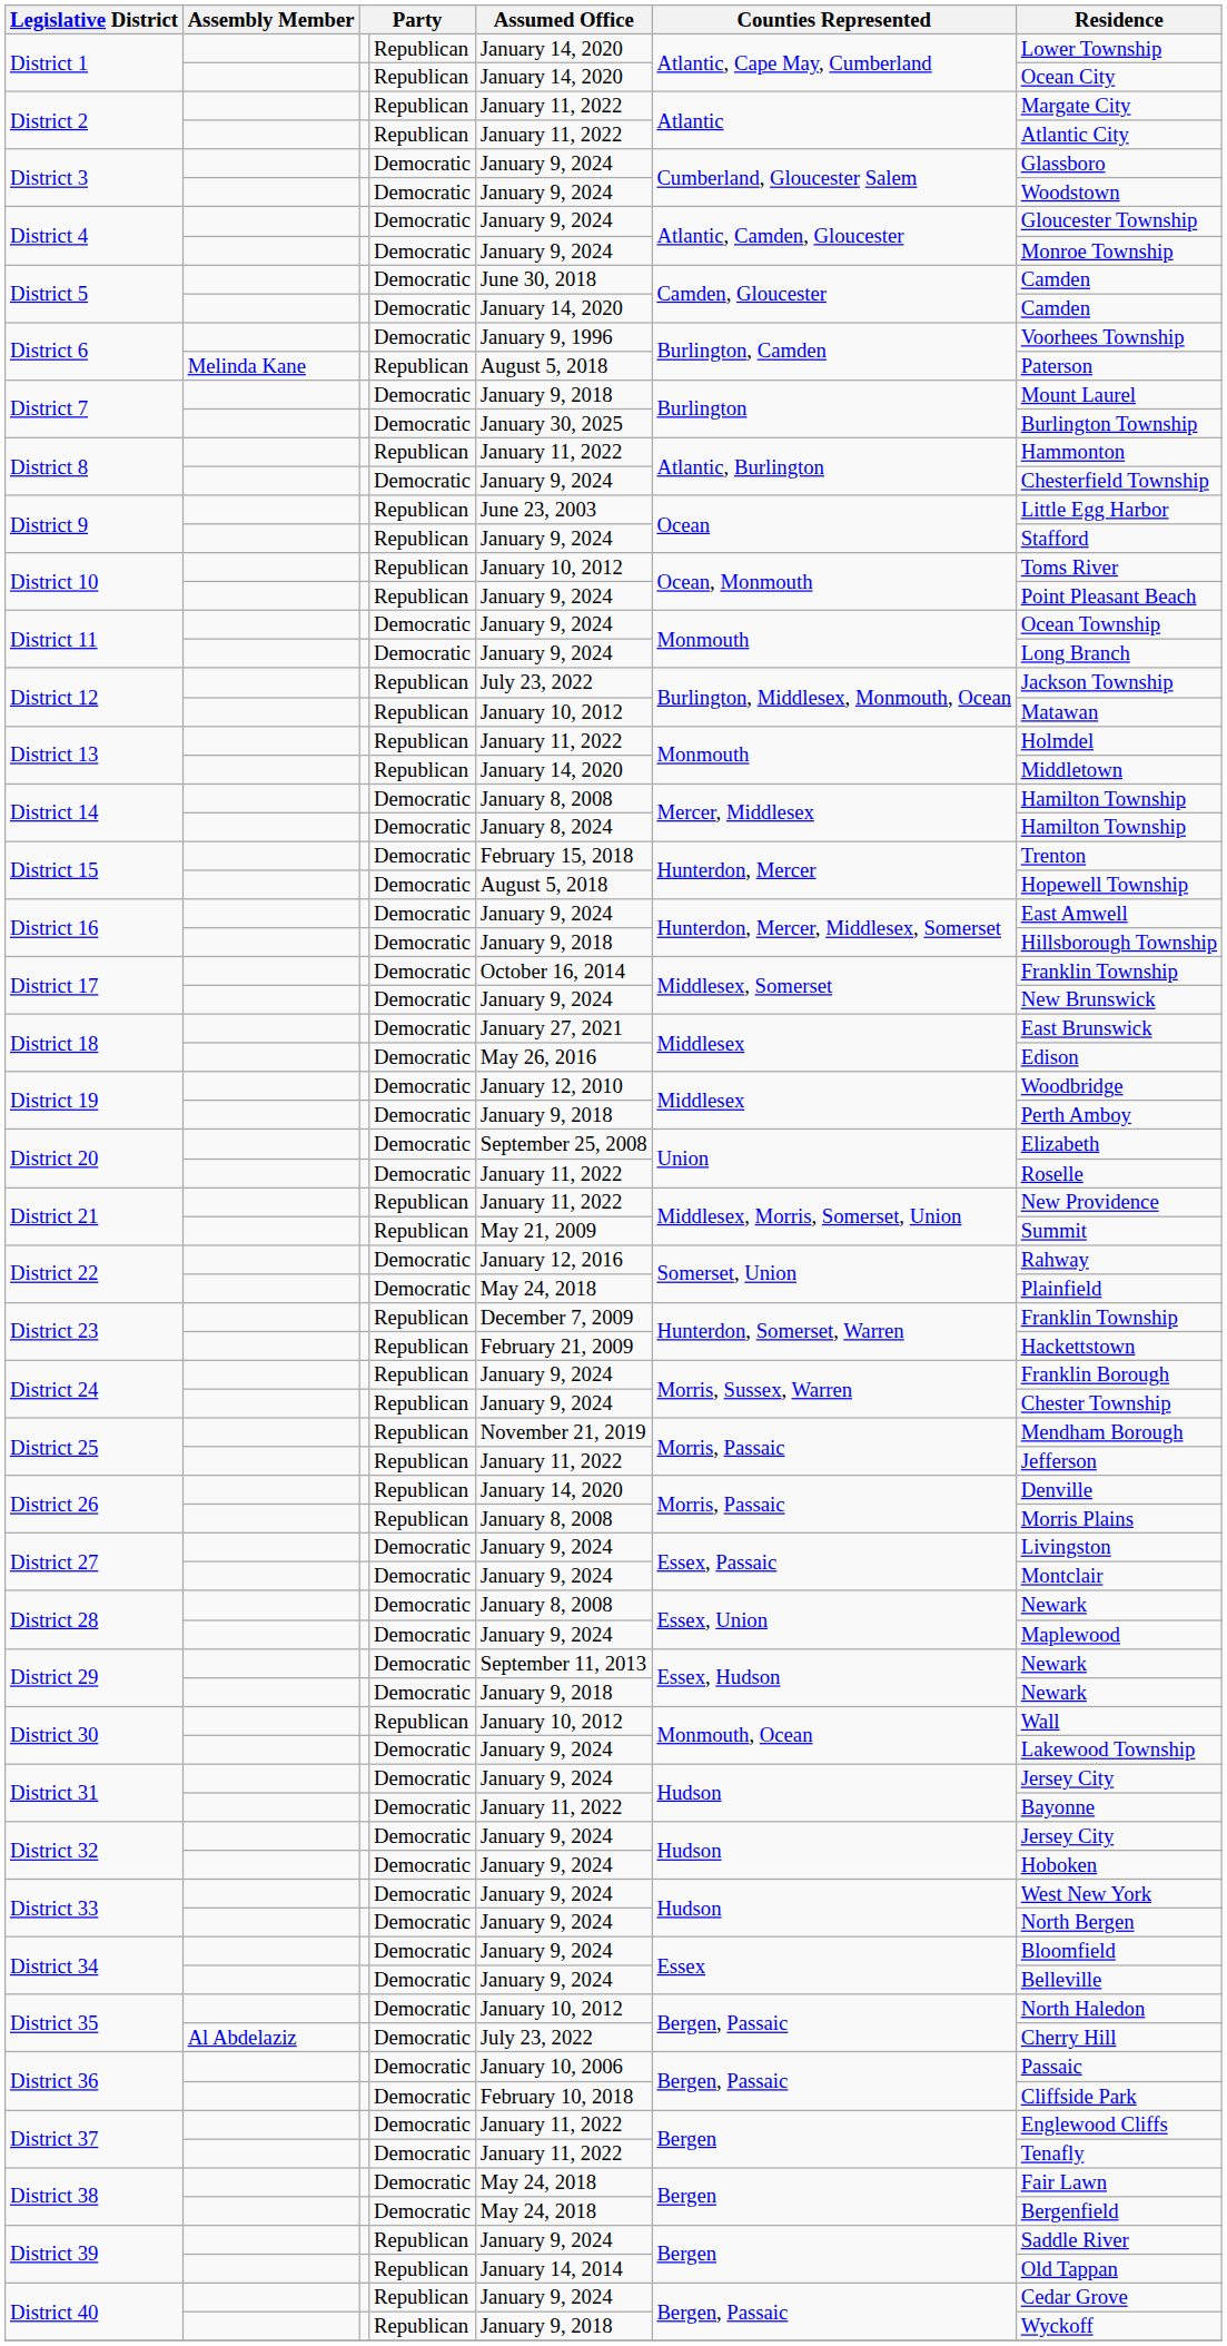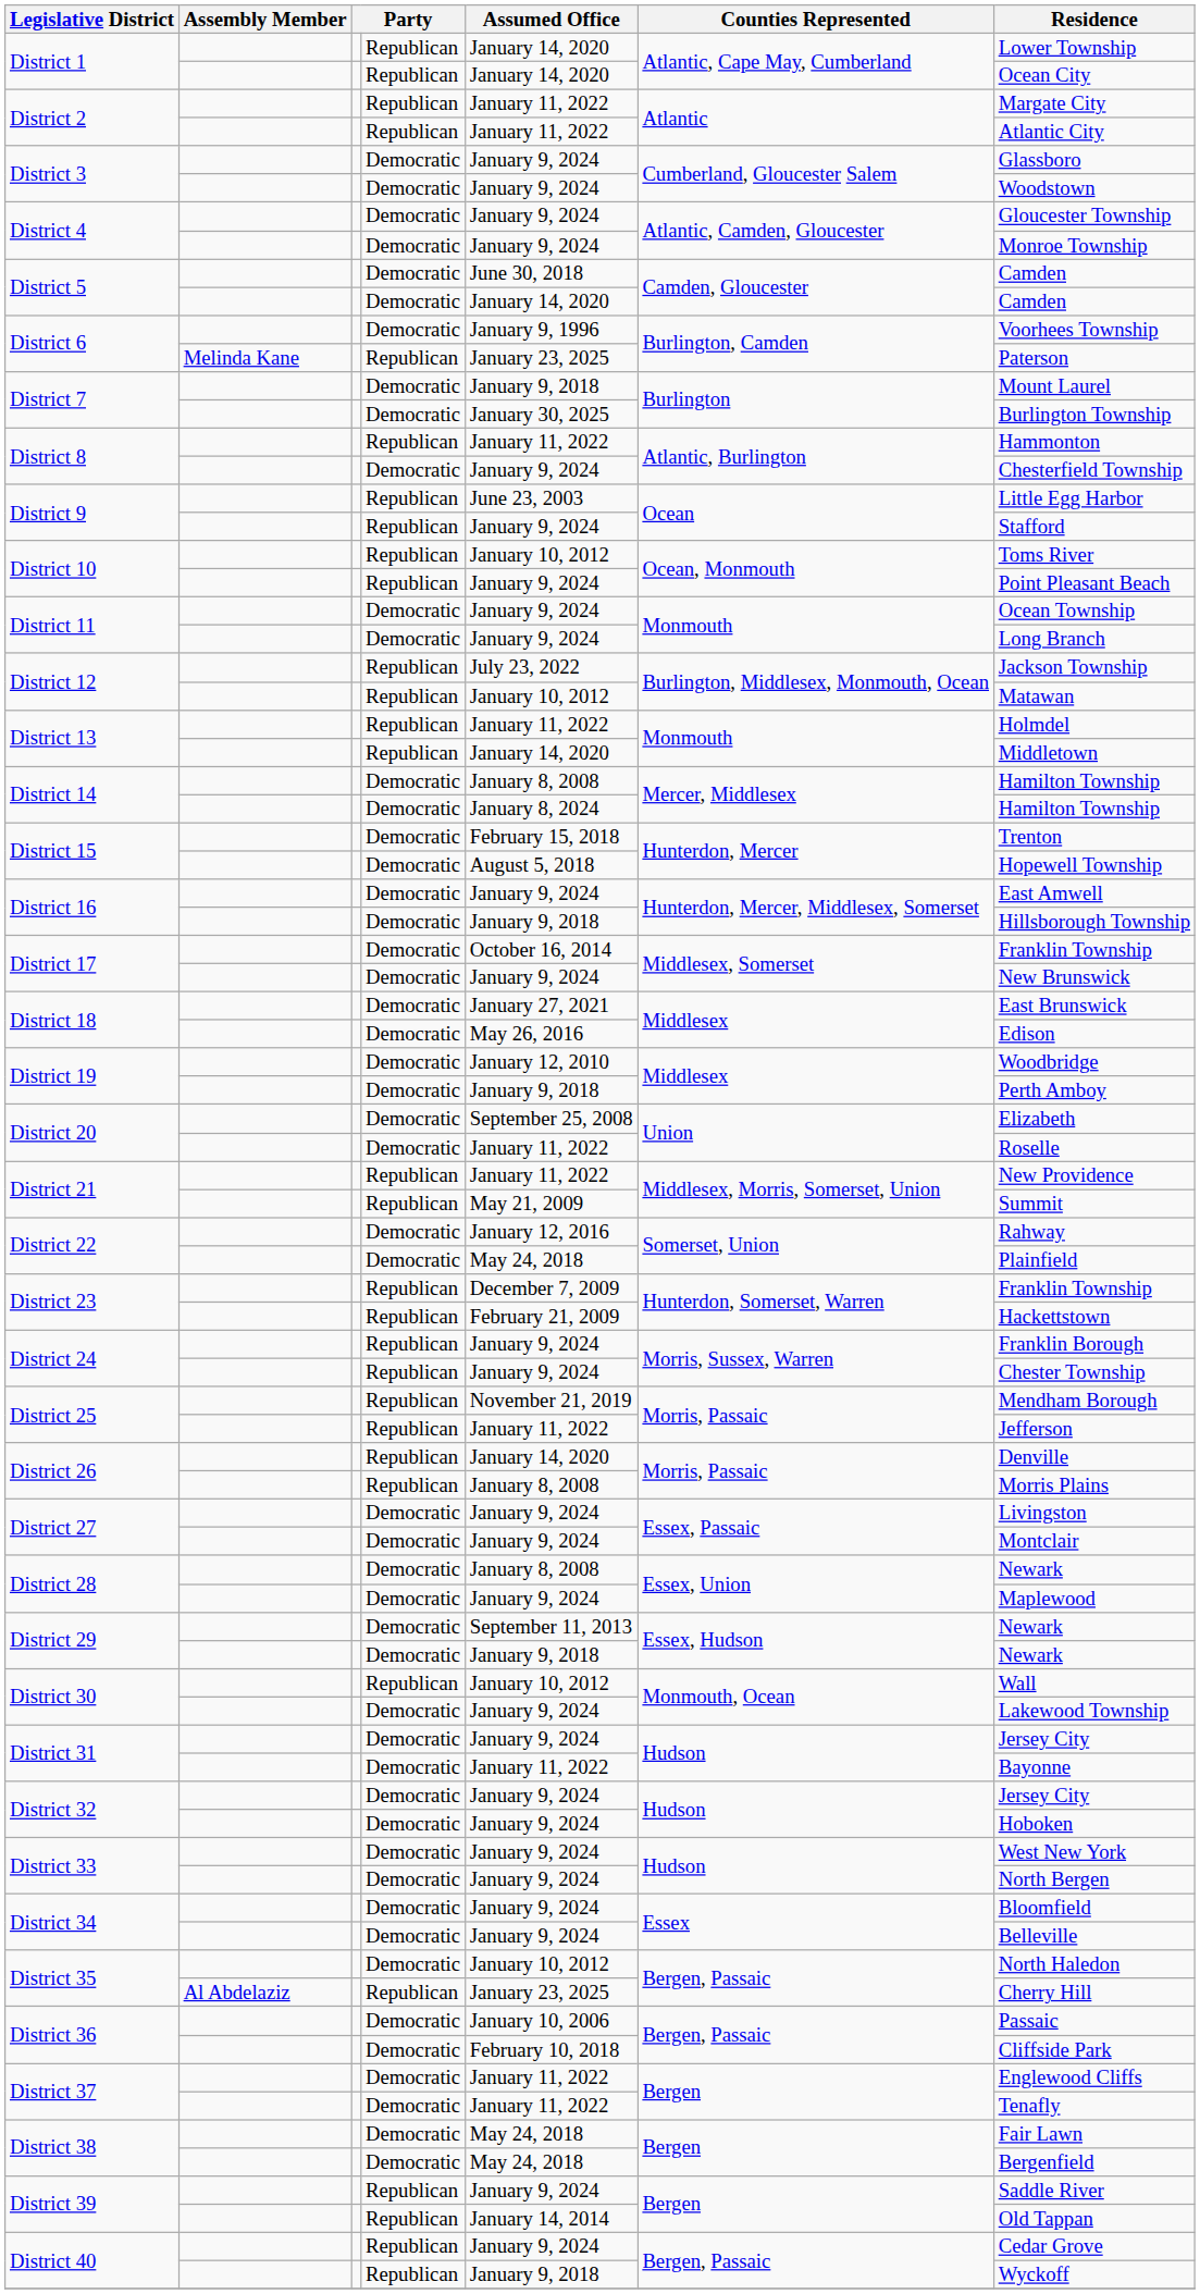District 6 / Melinda Kane | Assumed Office: August 5, 2018 -> January 23, 2025
District 35 / Al Abdelaziz | column 4: Democratic -> Republican
District 35 / Al Abdelaziz | Assumed Office: July 23, 2022 -> January 23, 2025
